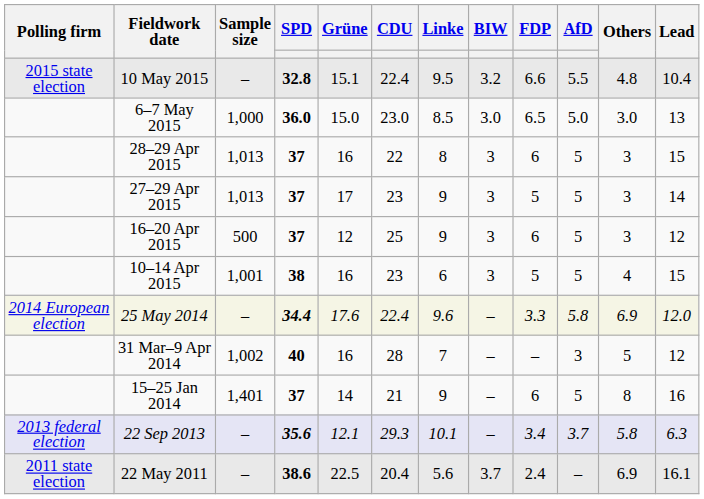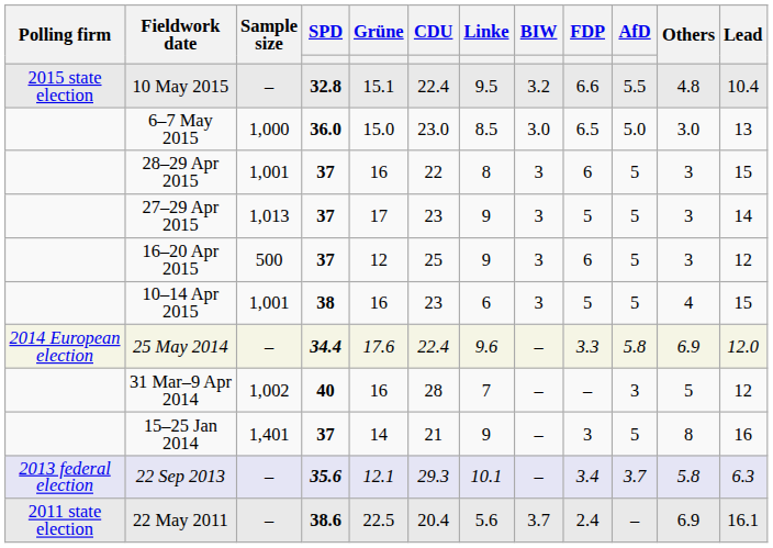28–29 Apr 2015 | Sample size: 1,013 -> 1,001
15–25 Jan 2014 | FDP: 6 -> 3
